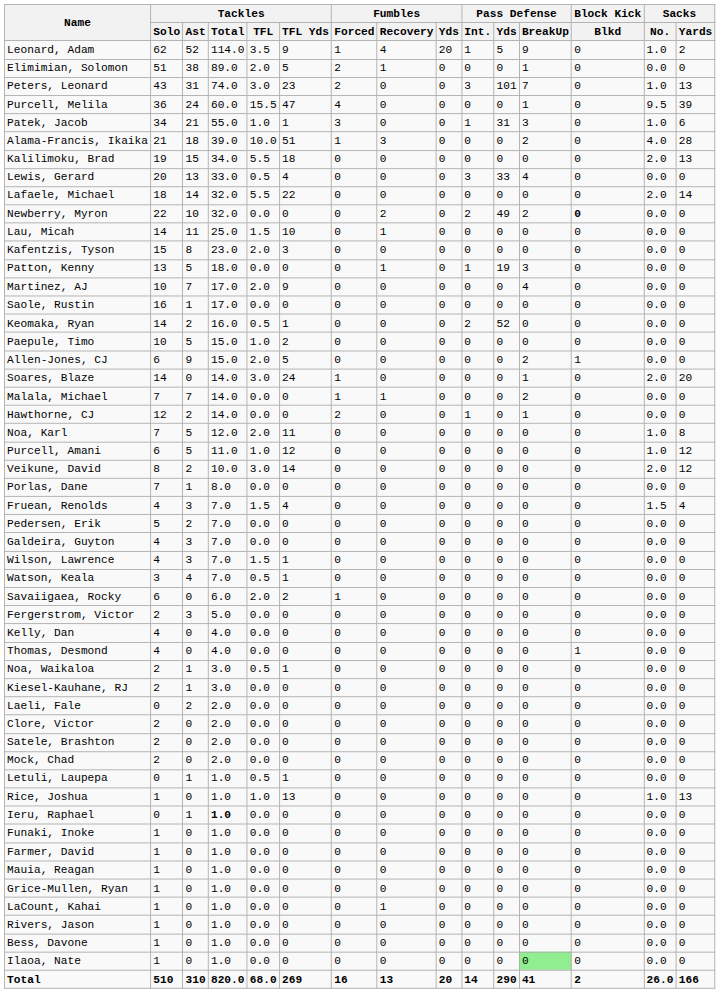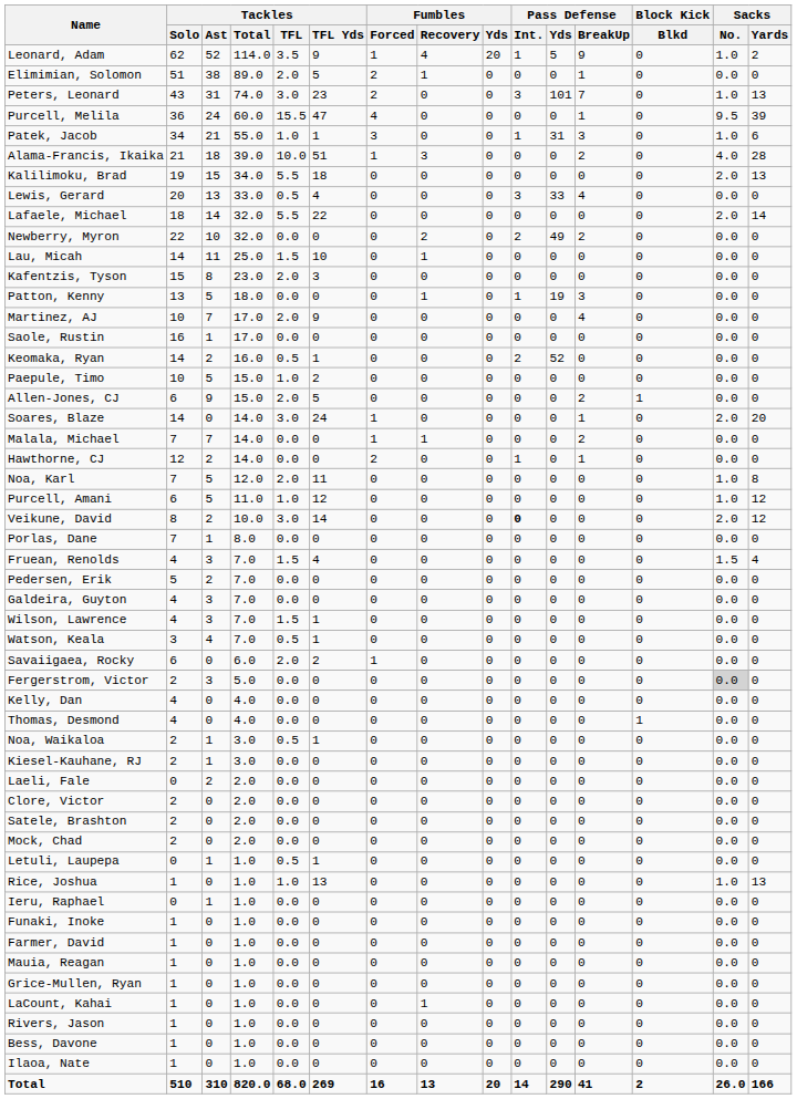Newberry, Myron | Block Kick / Blkd: bold -> normal
Veikune, David | Pass Defense / Int.: normal -> bold
Fergerstrom, Victor | Sacks / No.: no background -> lightgrey background
Ieru, Raphael | Tackles / Total: bold -> normal
Ilaoa, Nate | Pass Defense / BreakUp: lightgreen background -> no background
